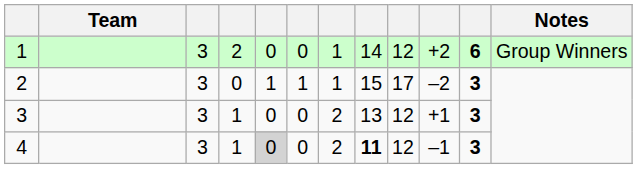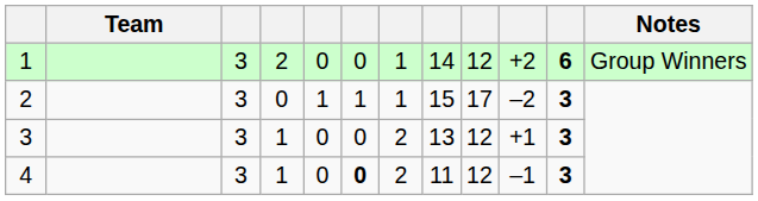4 | column 5: lightgrey background -> no background
4 | column 6: normal -> bold
4 | column 8: bold -> normal
